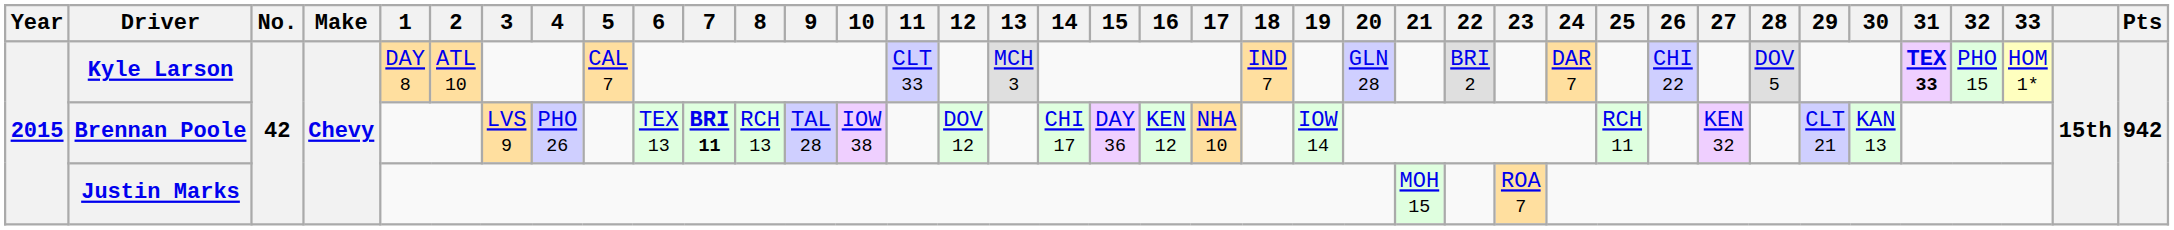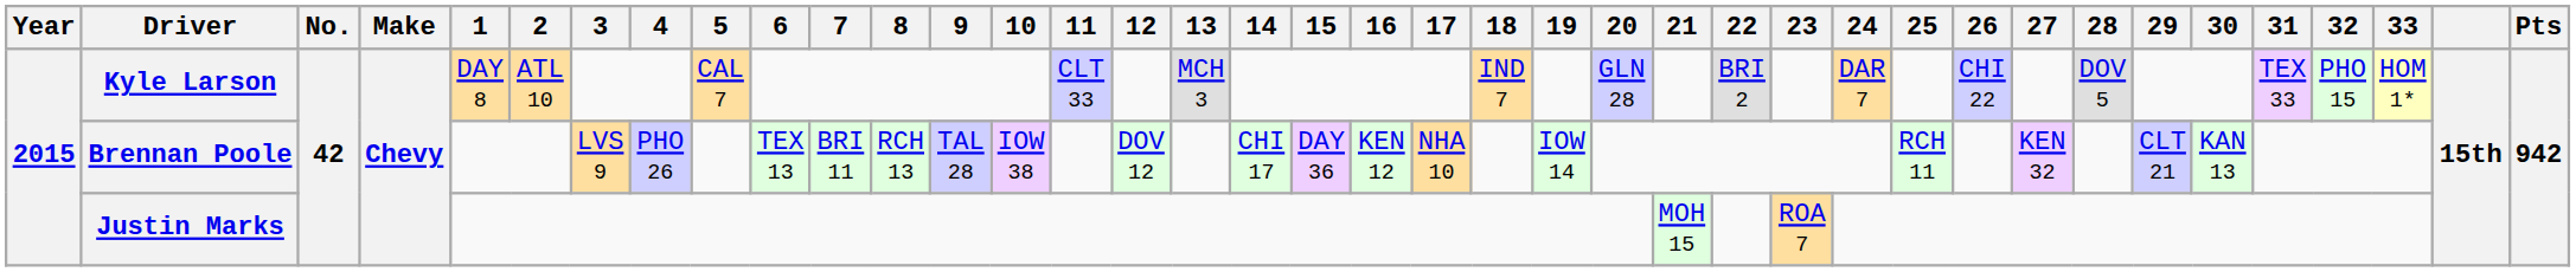Kyle Larson | 31: bold -> normal
Brennan Poole | 7: bold -> normal
